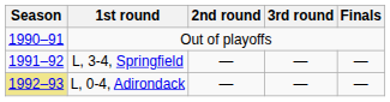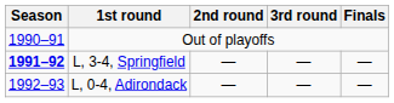L, 3-4, Springfield | Season: normal -> bold
L, 0-4, Adirondack | Season: khaki background -> no background
